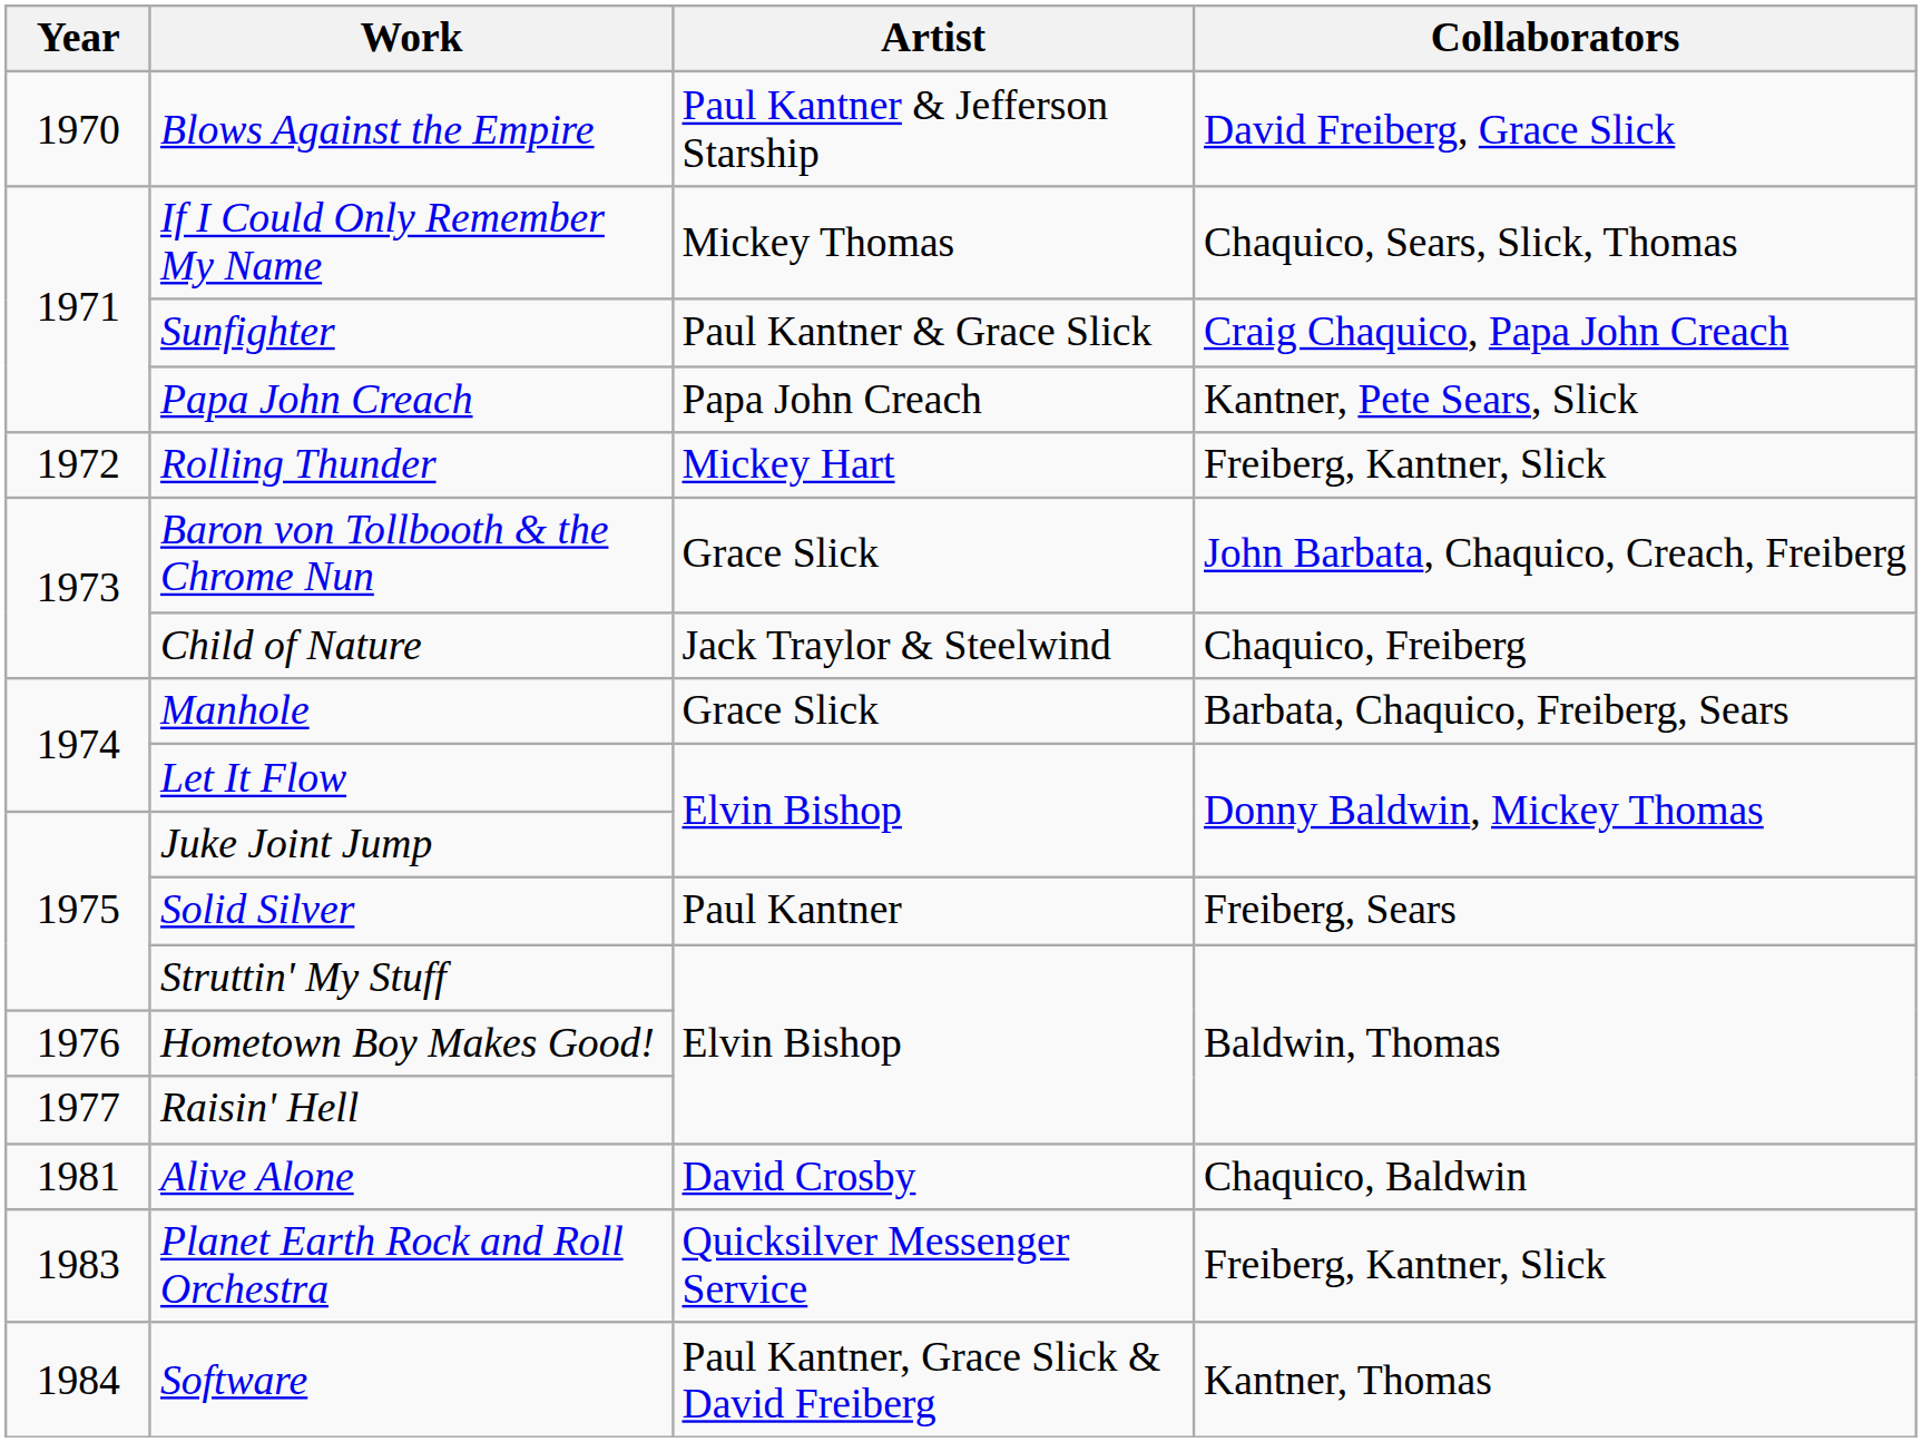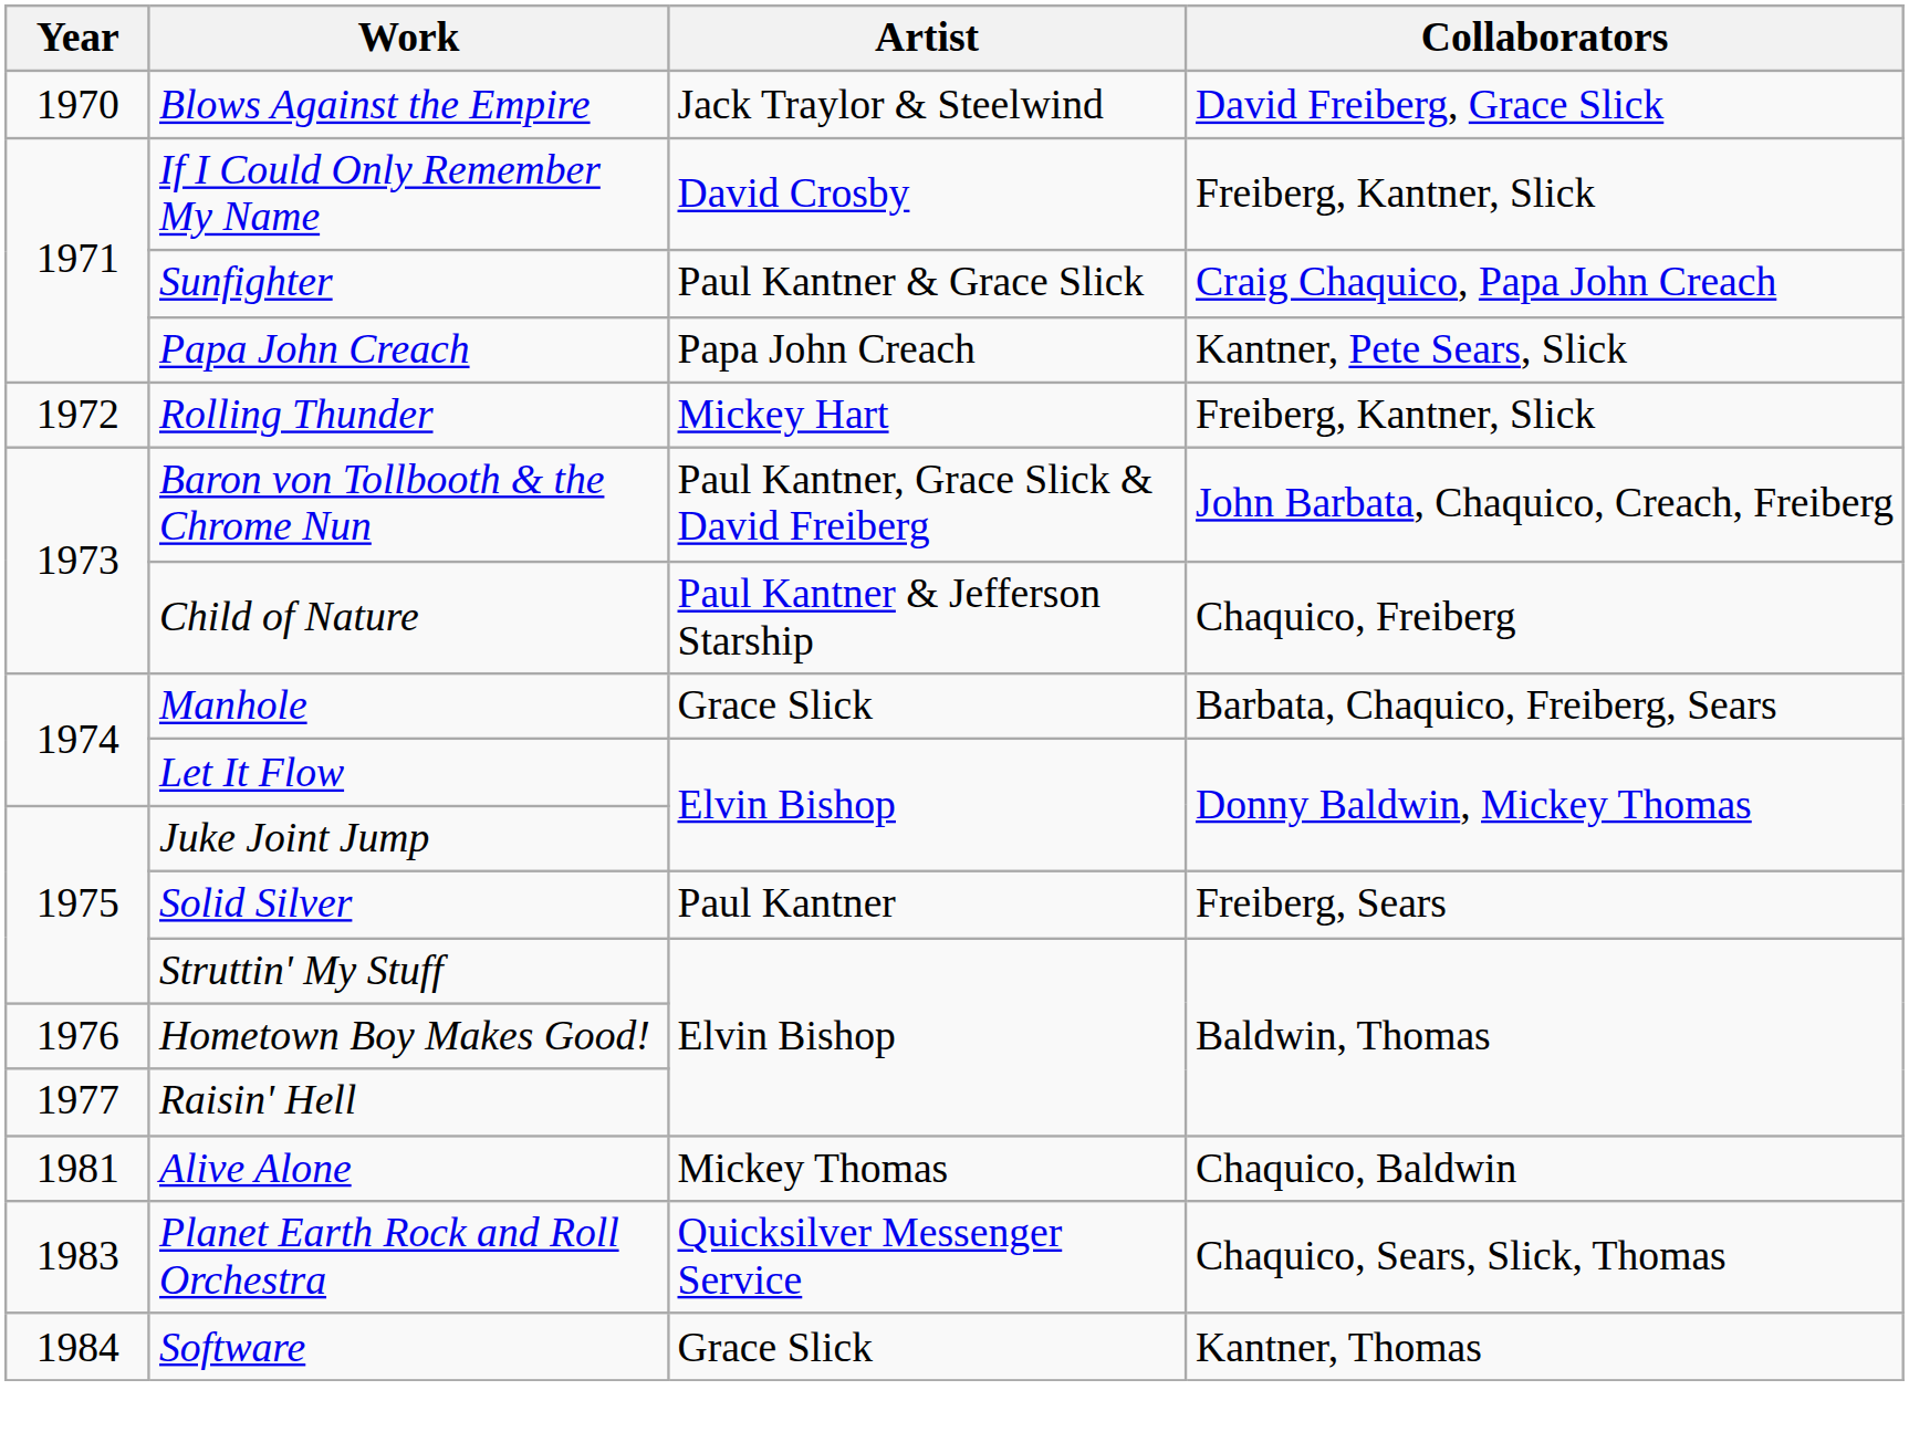Blows Against the Empire | Artist: Paul Kantner & Jefferson Starship -> Jack Traylor & Steelwind
If I Could Only Remember My Name | Artist: Mickey Thomas -> David Crosby
If I Could Only Remember My Name | Collaborators: Chaquico, Sears, Slick, Thomas -> Freiberg, Kantner, Slick
Baron von Tollbooth & the Chrome Nun | Artist: Grace Slick -> Paul Kantner, Grace Slick & David Freiberg
Child of Nature | Artist: Jack Traylor & Steelwind -> Paul Kantner & Jefferson Starship
Alive Alone | Artist: David Crosby -> Mickey Thomas
Planet Earth Rock and Roll Orchestra | Collaborators: Freiberg, Kantner, Slick -> Chaquico, Sears, Slick, Thomas
Software | Artist: Paul Kantner, Grace Slick & David Freiberg -> Grace Slick
